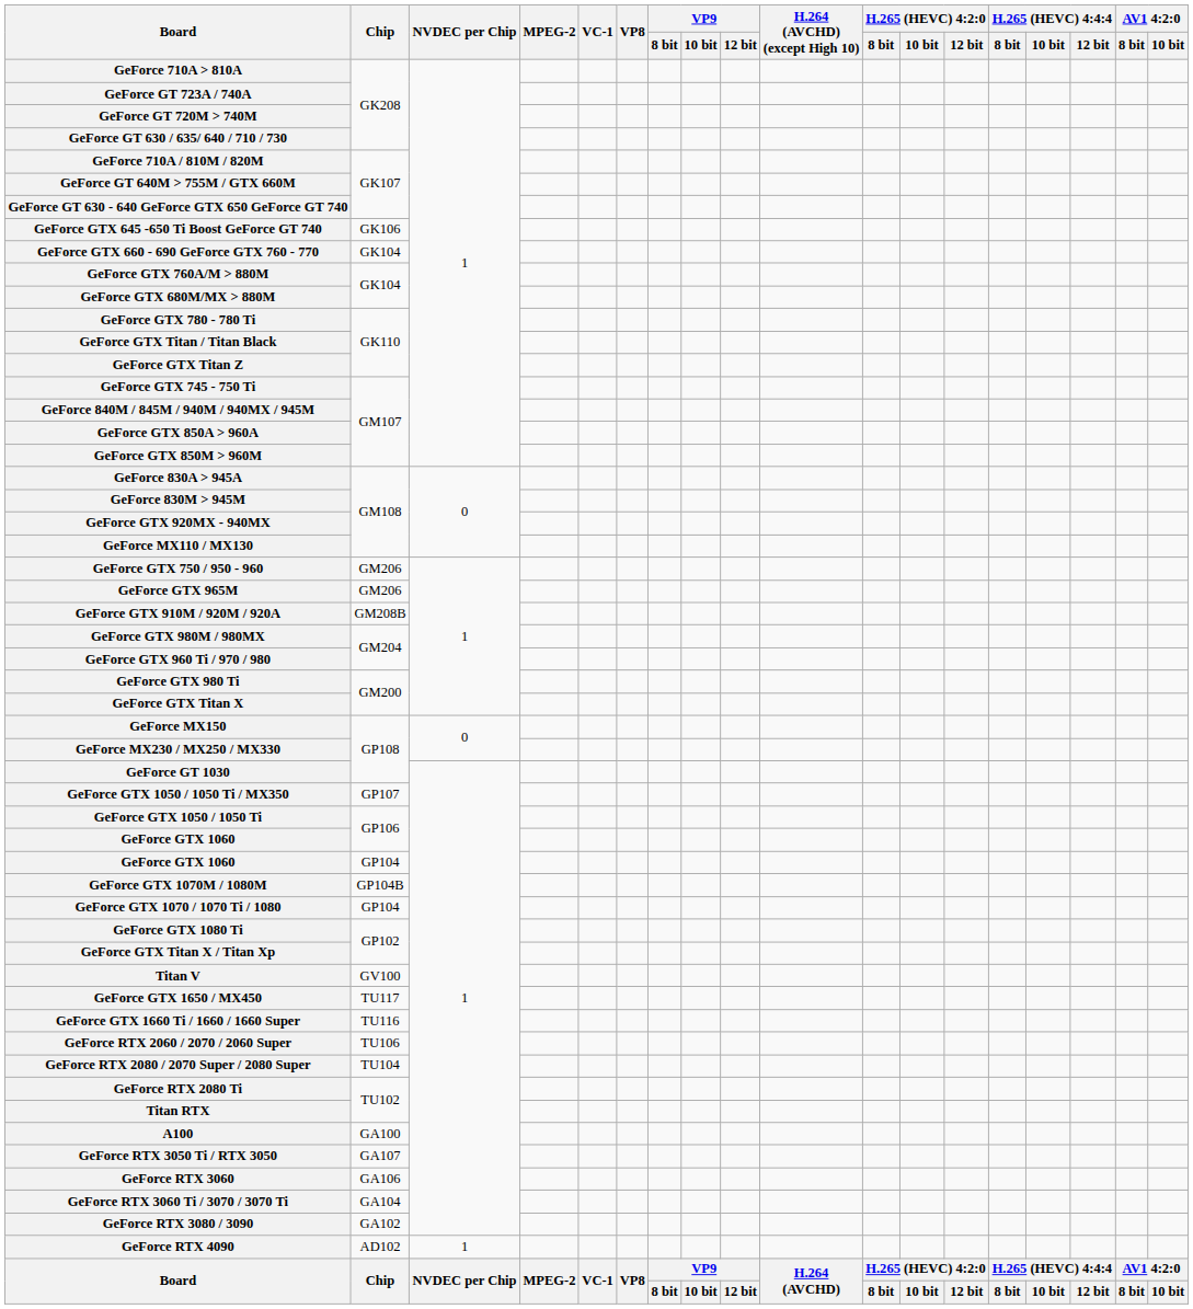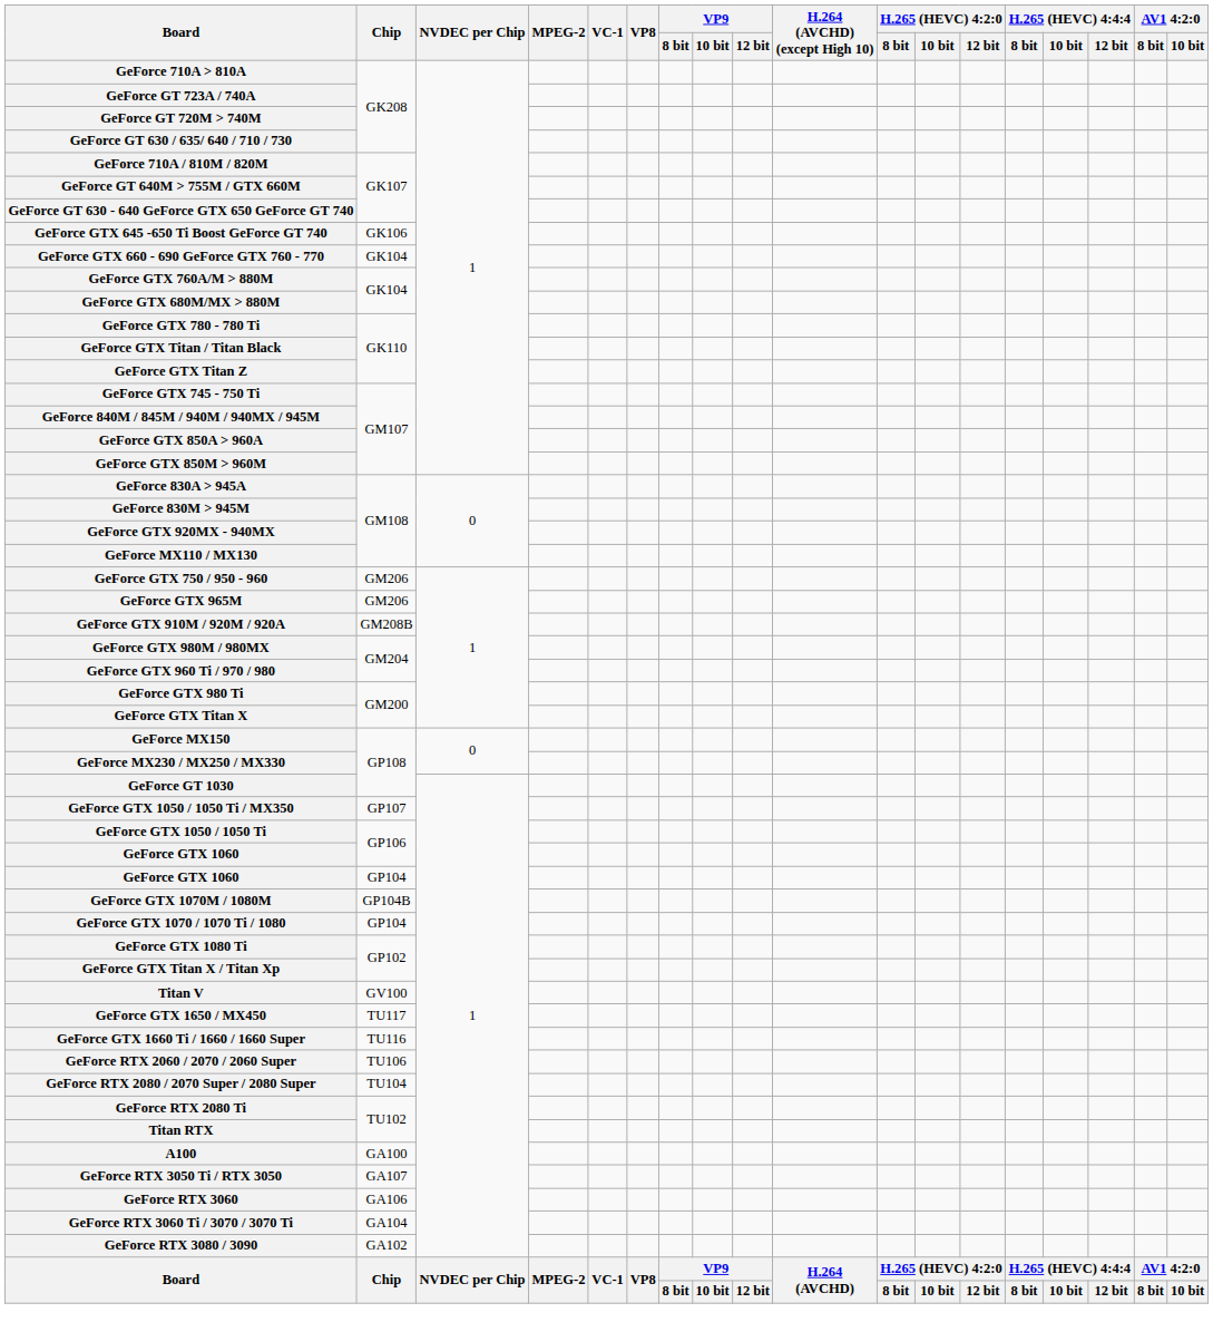- row: GeForce RTX 4090 | AD102 | 1
